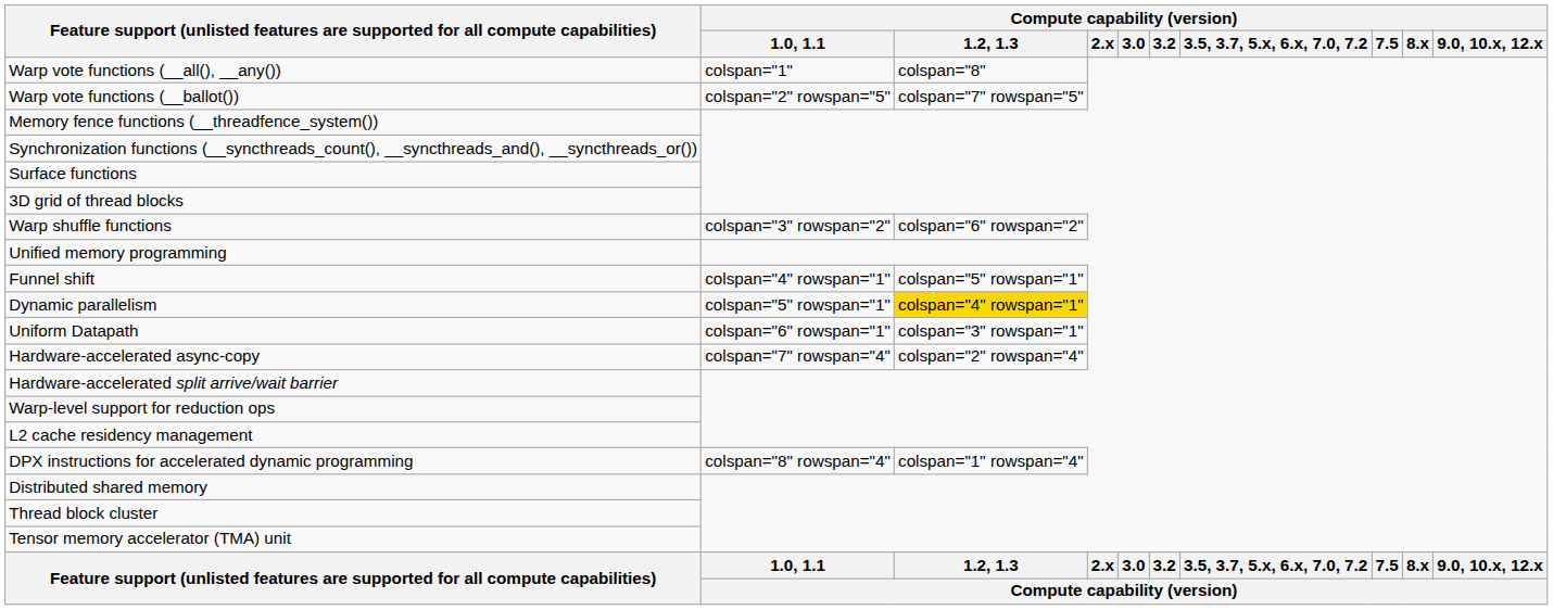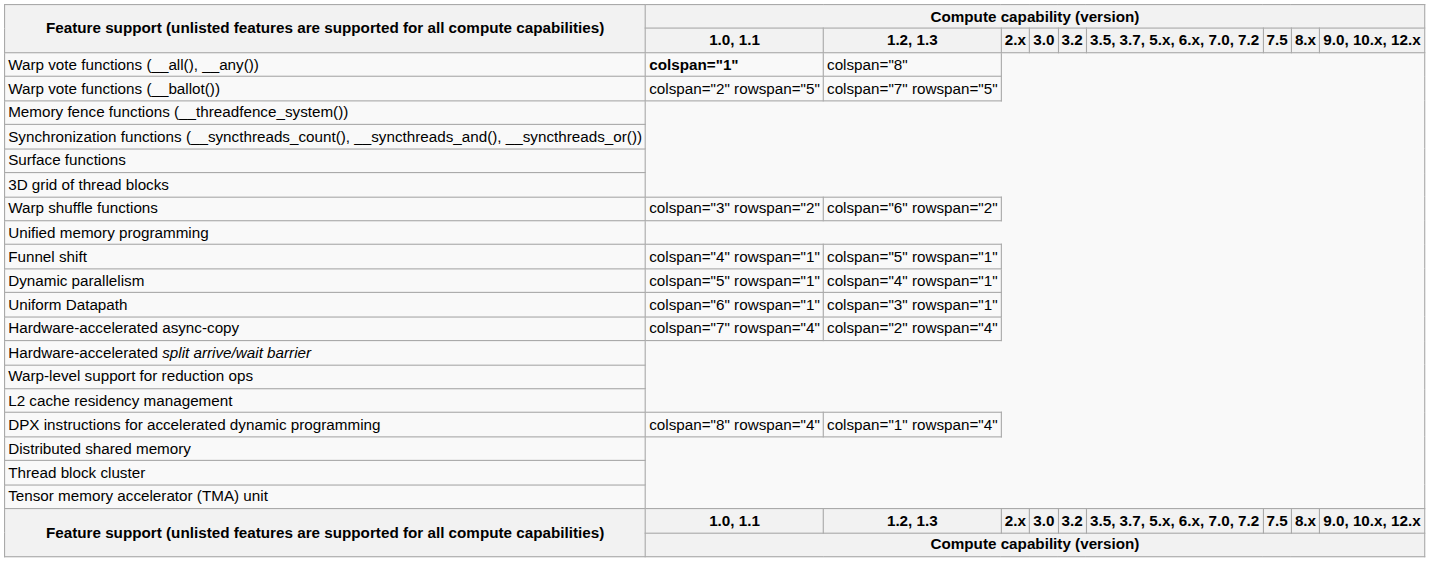Warp vote functions (__all(), __any()) | Compute capability (version) / 1.0, 1.1: normal -> bold
Dynamic parallelism | Compute capability (version) / 1.2, 1.3: gold background -> no background
